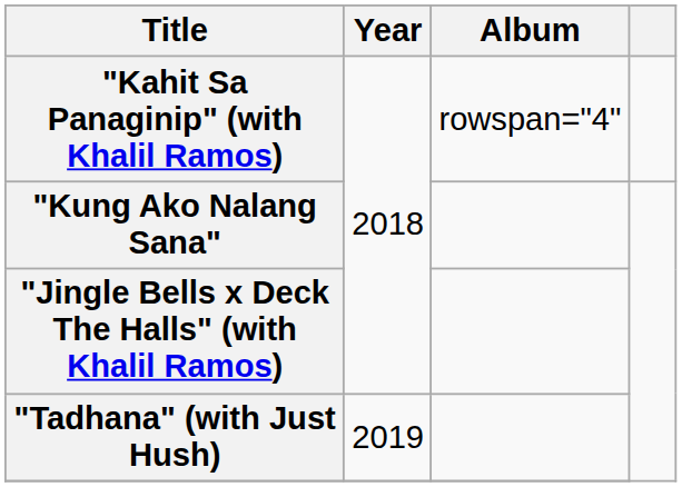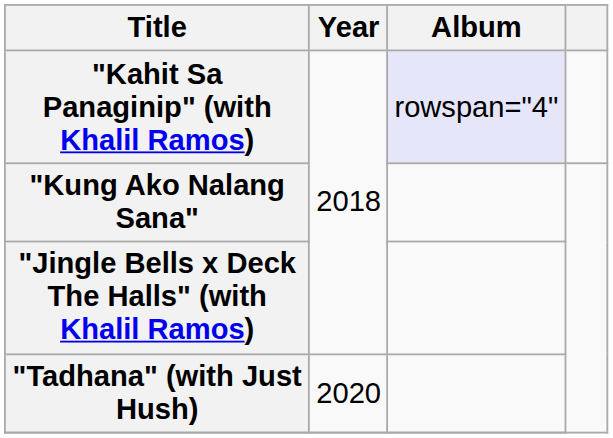"Kahit Sa Panaginip" (with Khalil Ramos) | Album: no background -> lavender background
"Tadhana" (with Just Hush) | Year: 2019 -> 2020
